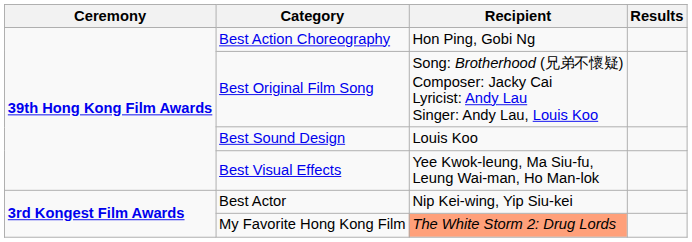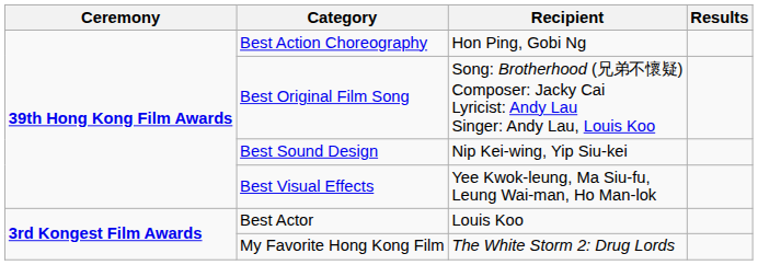Best Sound Design | Recipient: Louis Koo -> Nip Kei-wing, Yip Siu-kei
Best Actor | Recipient: Nip Kei-wing, Yip Siu-kei -> Louis Koo
My Favorite Hong Kong Film | Recipient: lightsalmon background -> no background
